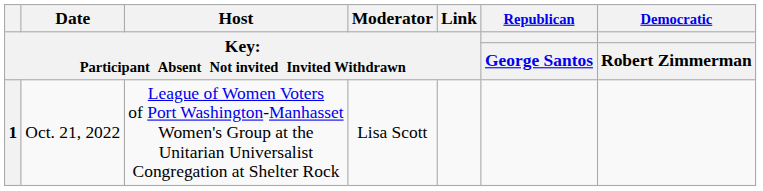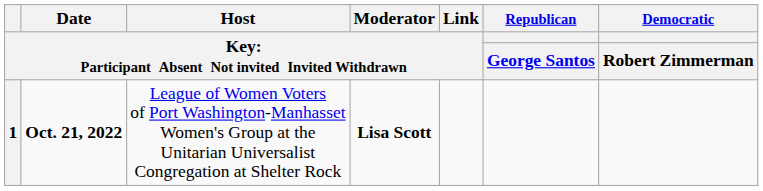1 | column 2: normal -> bold
1 | column 4: normal -> bold
